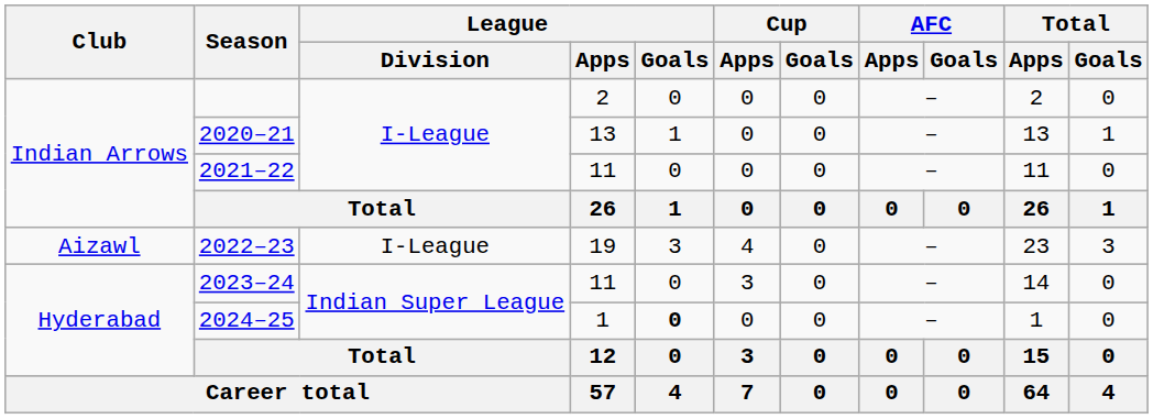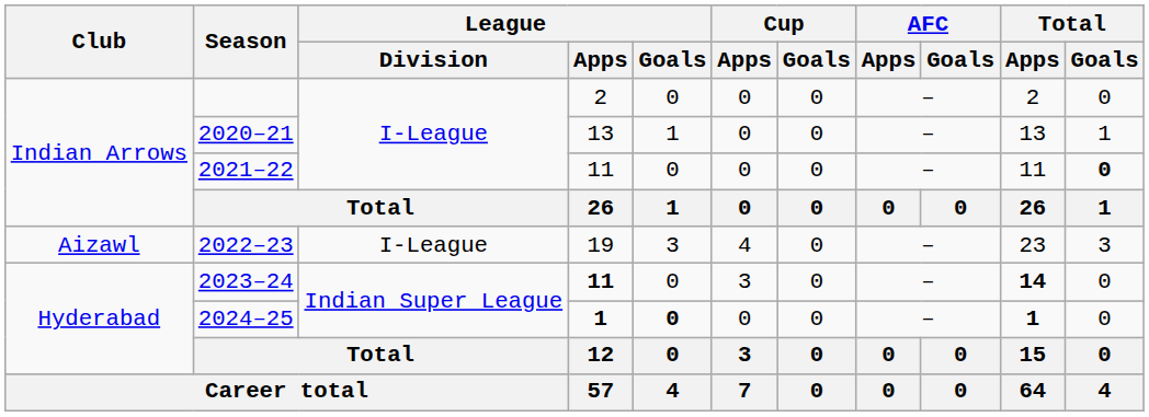2021–22 | Total / Goals: normal -> bold
2023–24 | League / Apps: normal -> bold
2023–24 | Total / Apps: normal -> bold
2024–25 | League / Apps: normal -> bold
2024–25 | Total / Apps: normal -> bold
